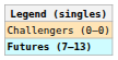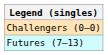row 3 | column 1: bold -> normal
